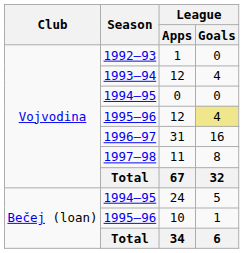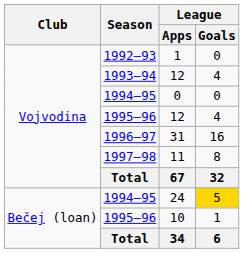1995–96 / 12 | League / Goals: khaki background -> no background
24 | League / Goals: no background -> gold background
